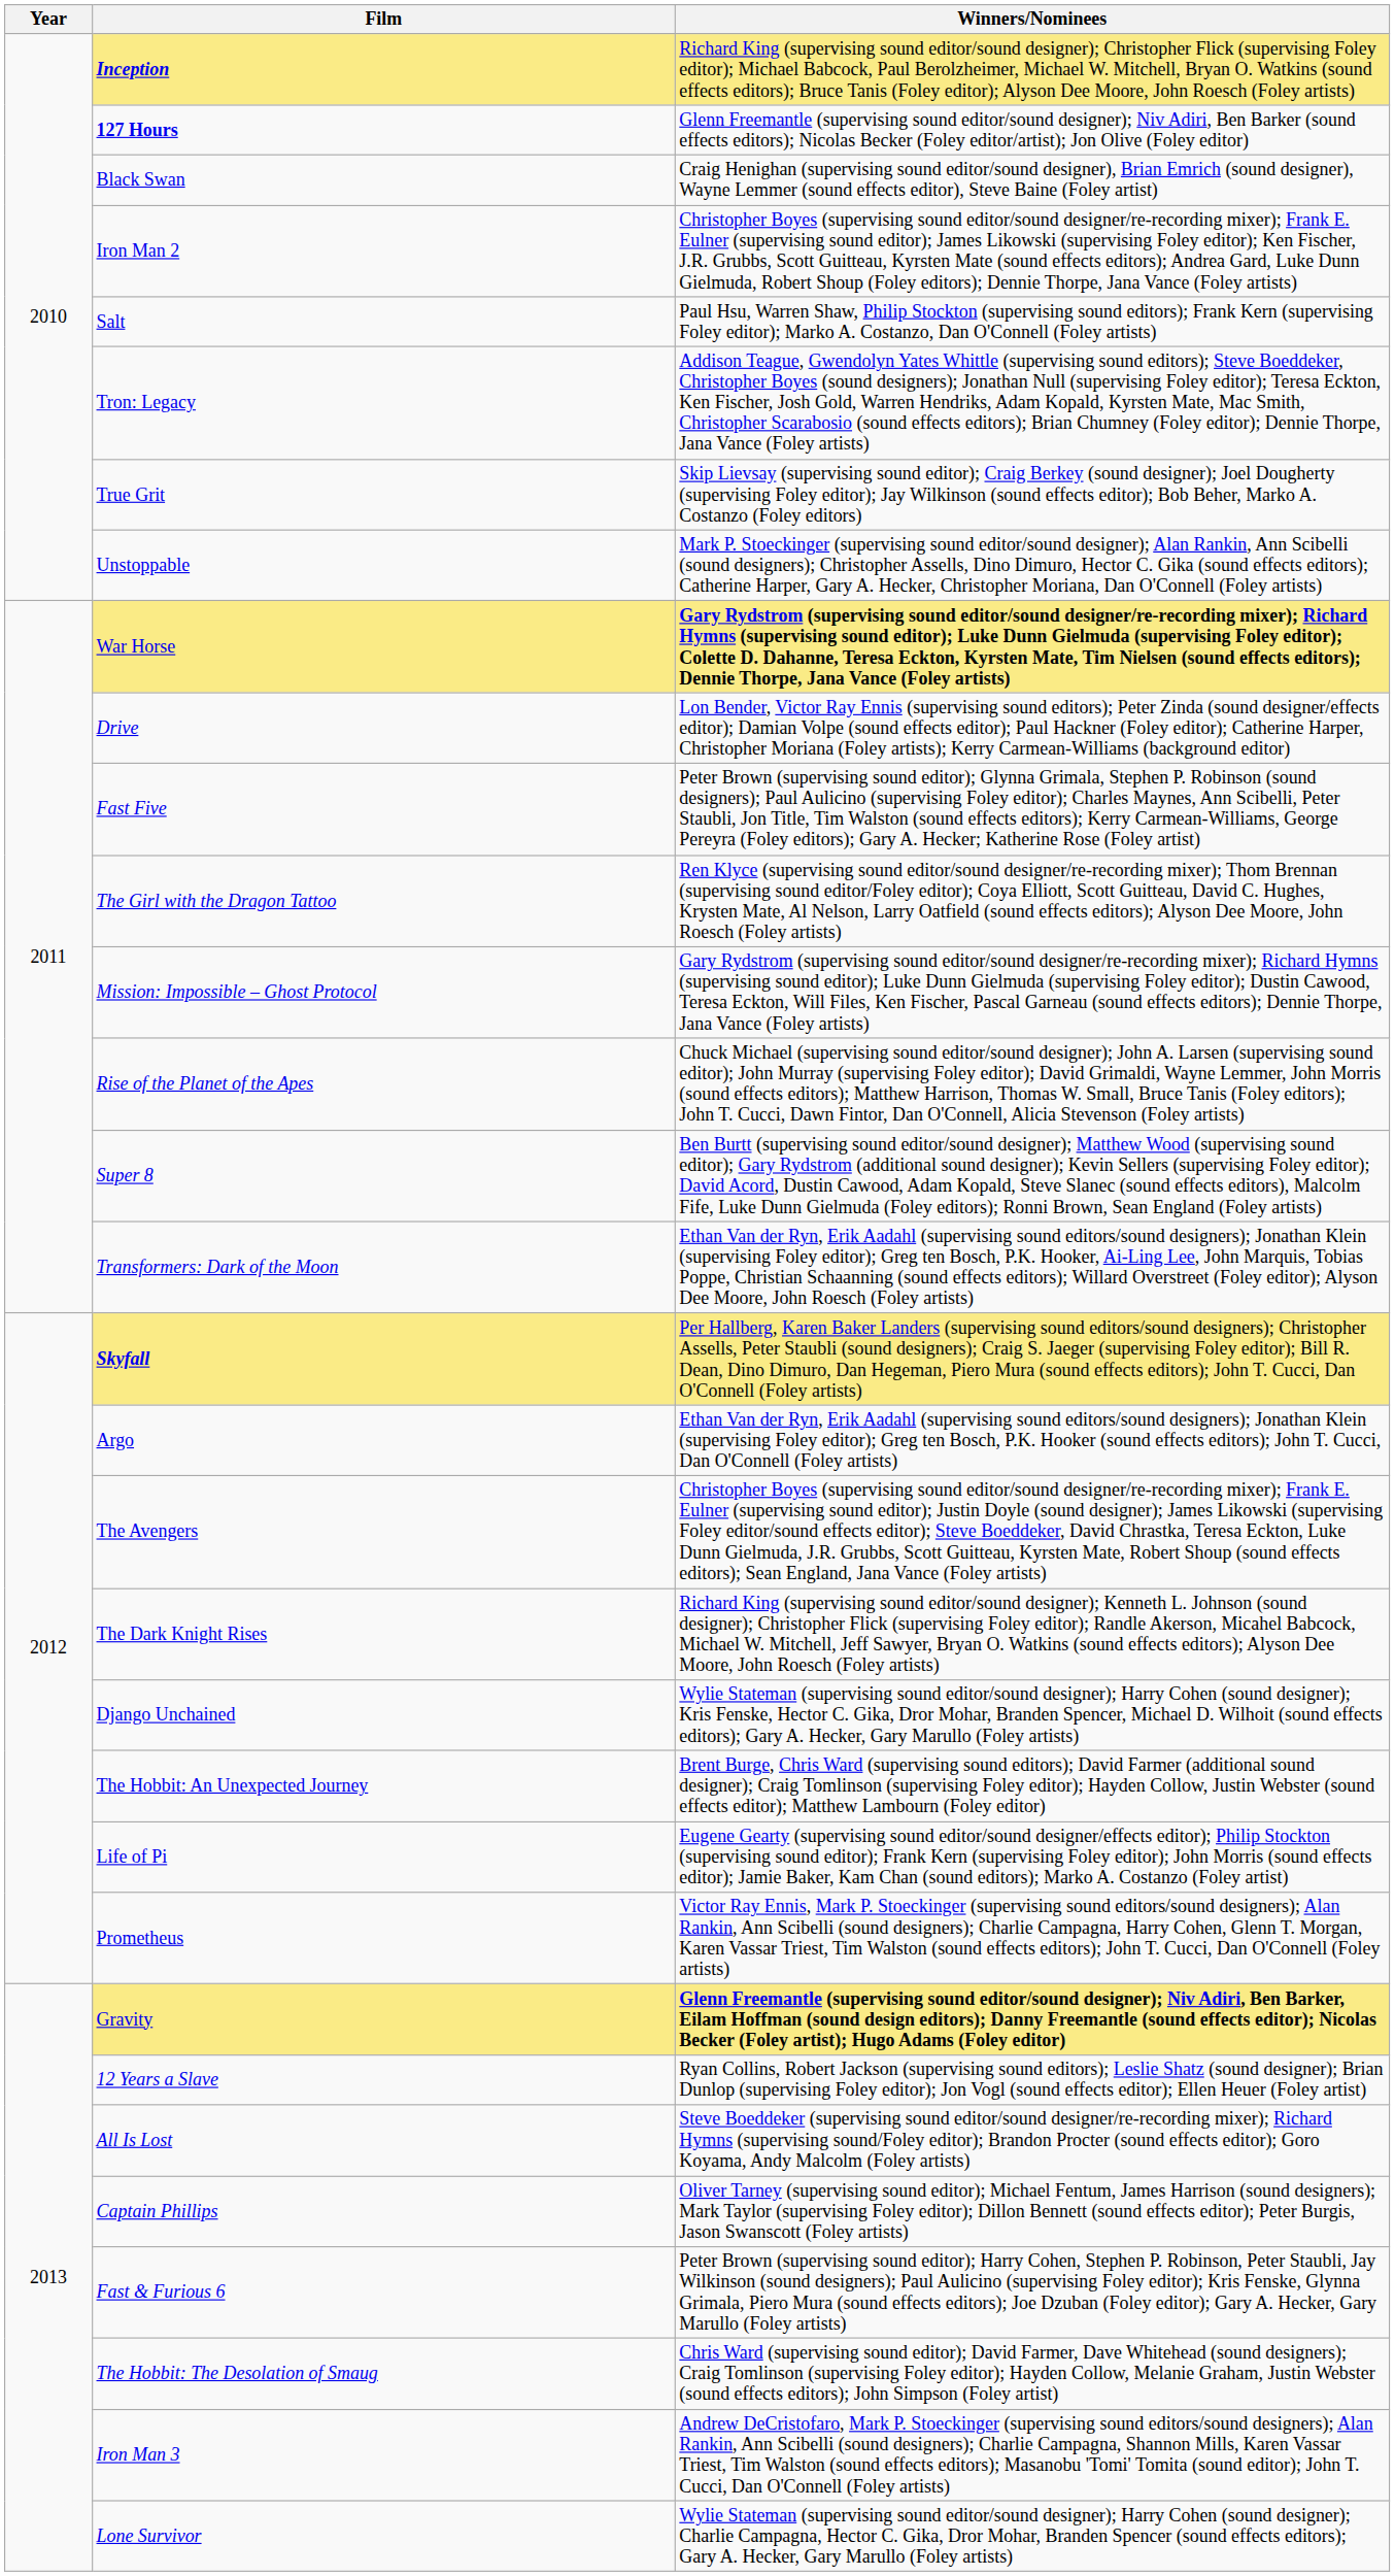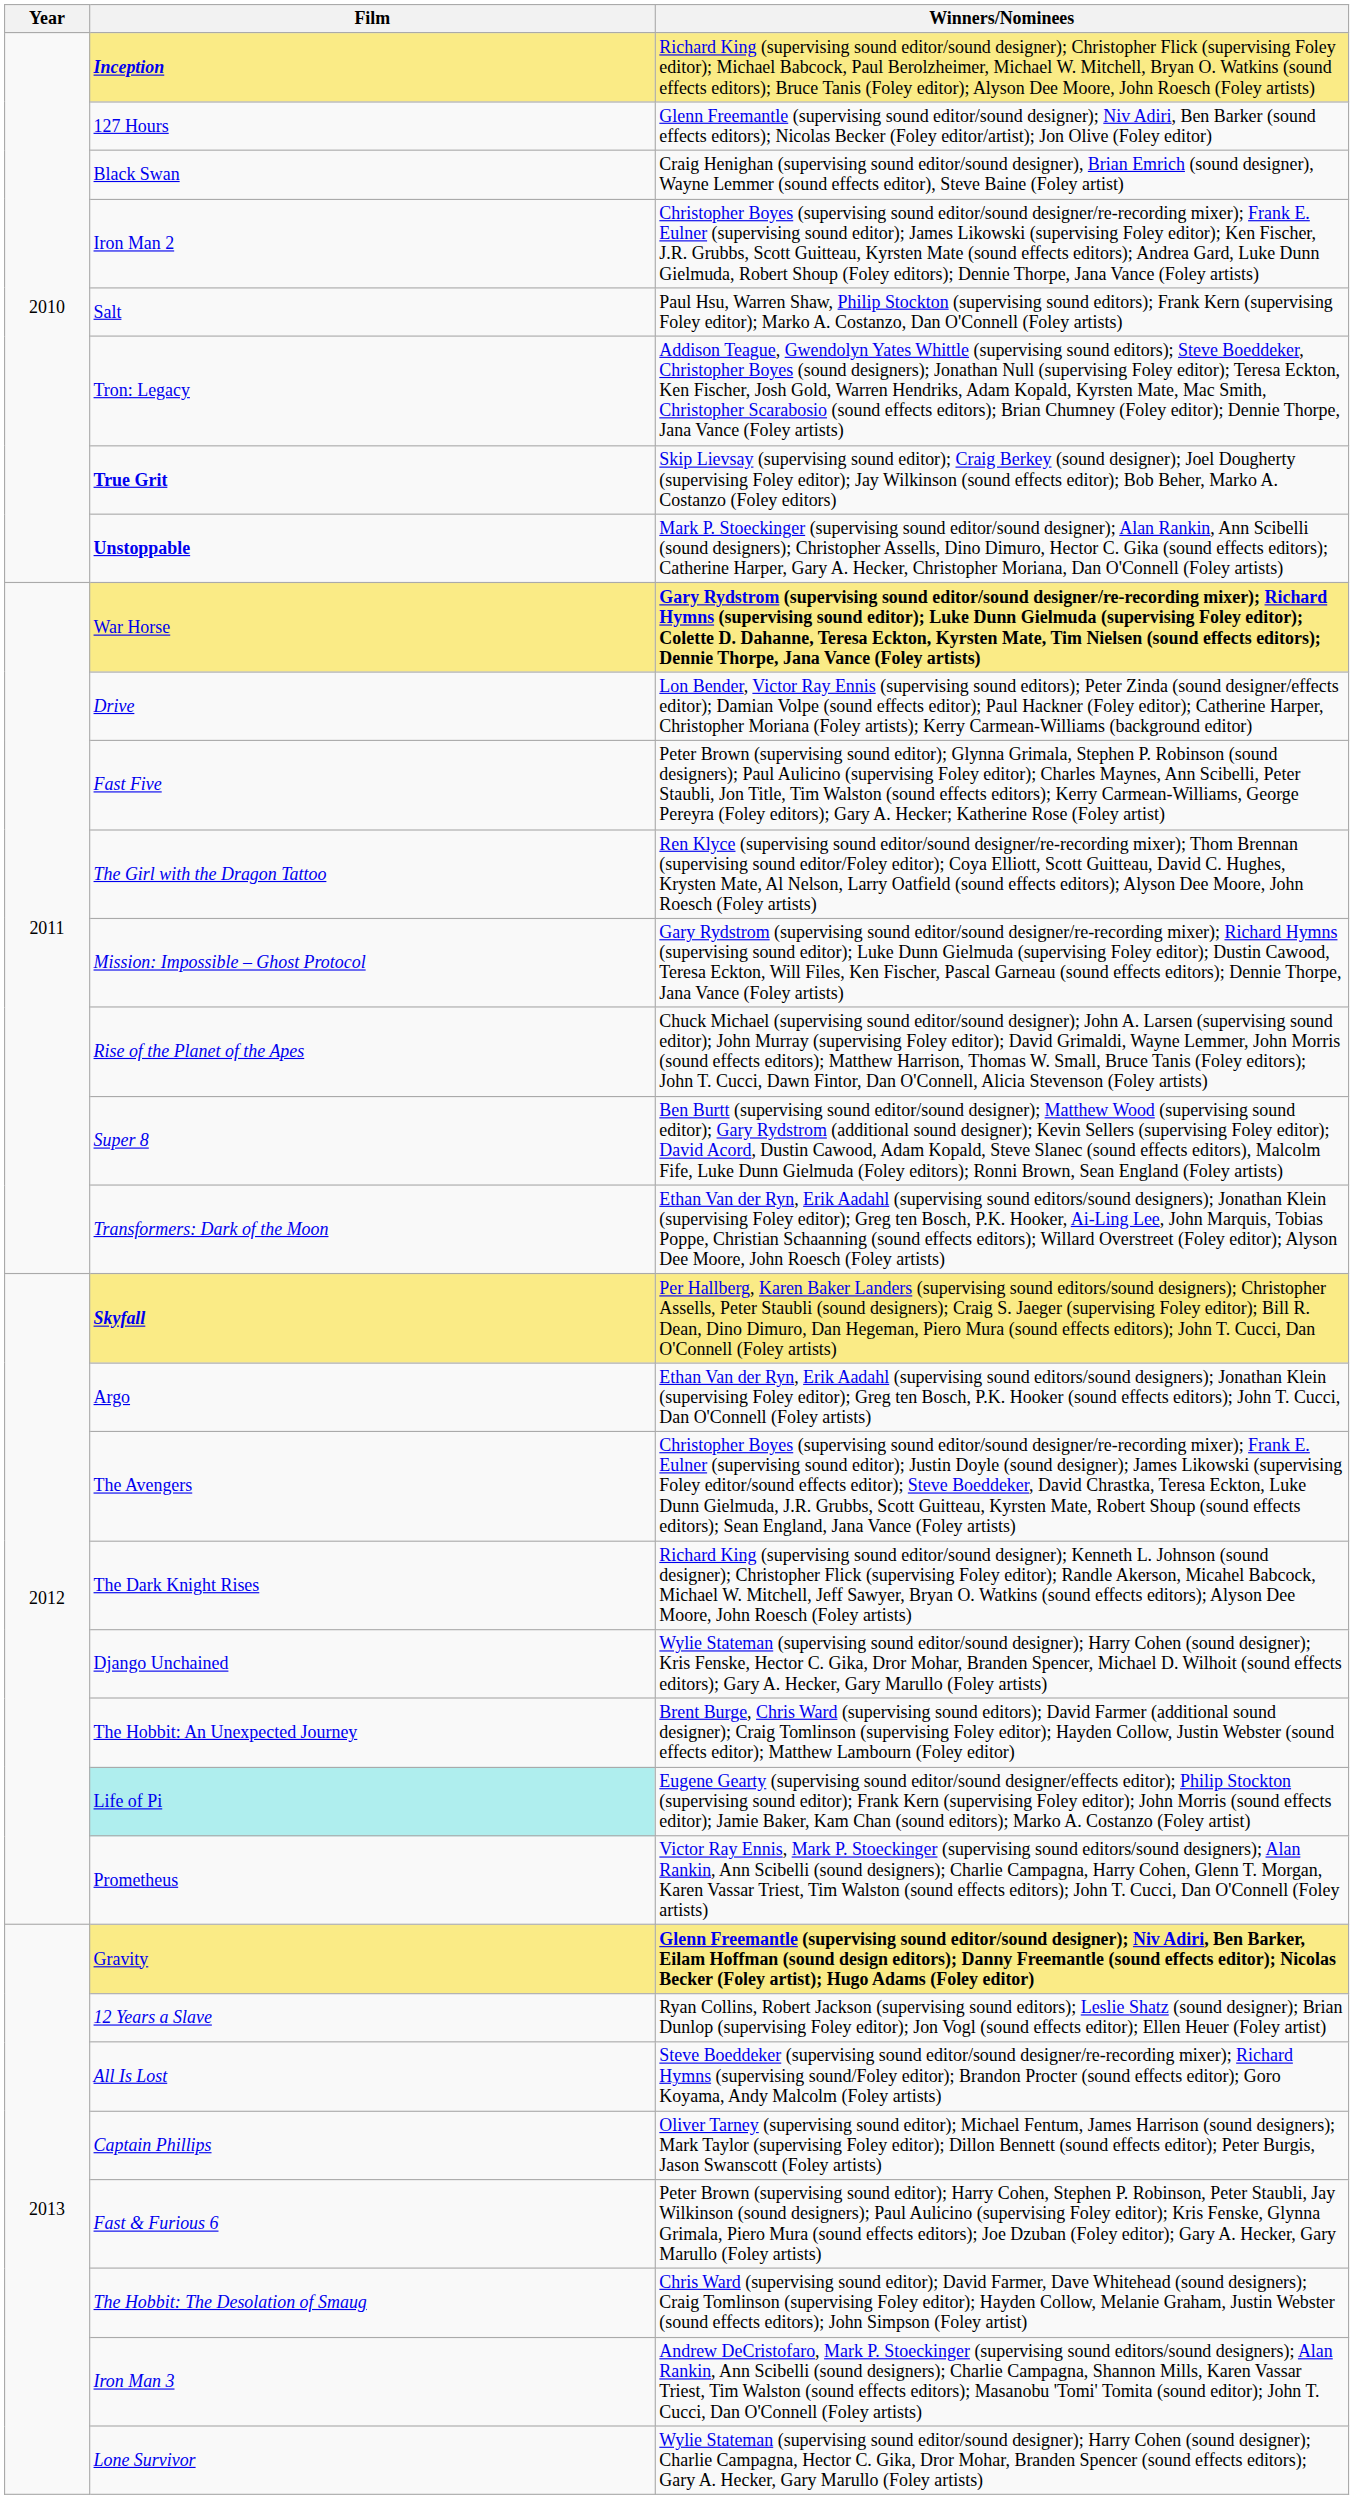127 Hours | Film: bold -> normal
True Grit | Film: normal -> bold
Unstoppable | Film: normal -> bold
Life of Pi | Film: no background -> paleturquoise background
